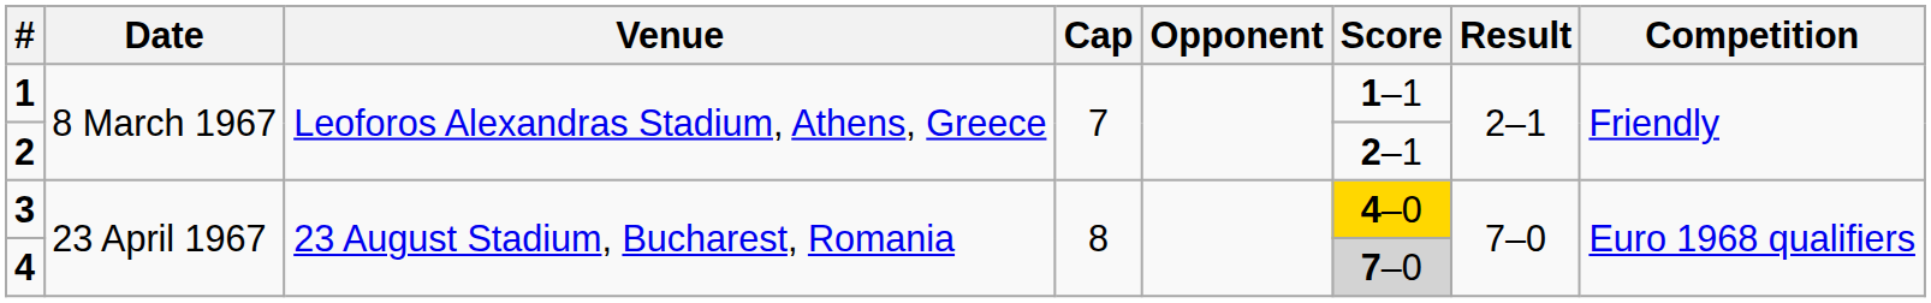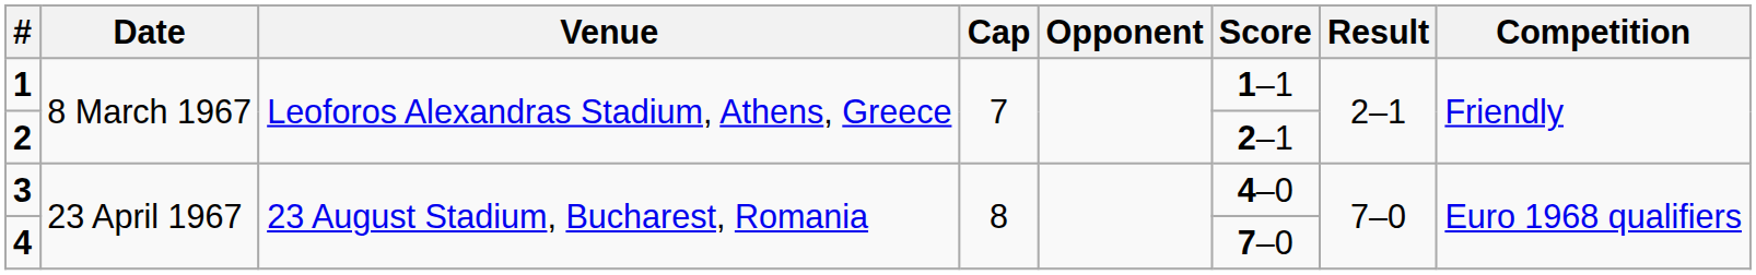3 | Score: gold background -> no background
4 | Score: lightgrey background -> no background
